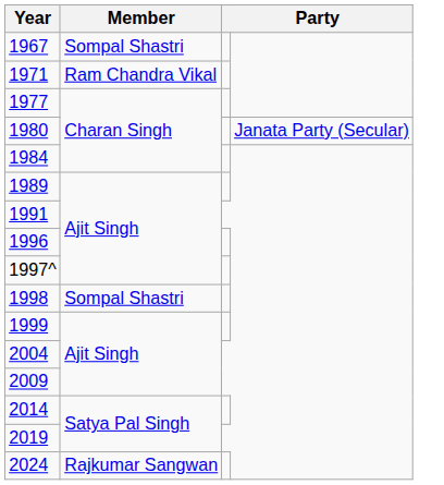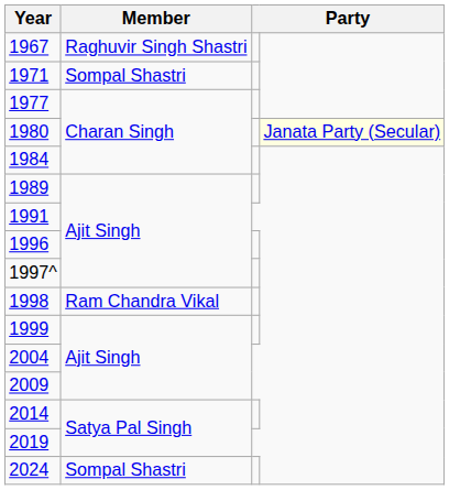1967 | Member: Sompal Shastri -> Raghuvir Singh Shastri
1971 | Member: Ram Chandra Vikal -> Sompal Shastri
1980 | column 4: no background -> lightyellow background
1998 | Member: Sompal Shastri -> Ram Chandra Vikal
2024 | Member: Rajkumar Sangwan -> Sompal Shastri
